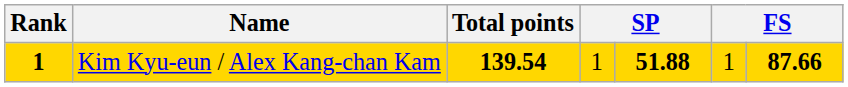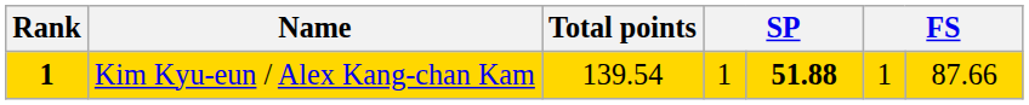Kim Kyu-eun / Alex Kang-chan Kam | Total points: bold -> normal
Kim Kyu-eun / Alex Kang-chan Kam | column 7: bold -> normal
